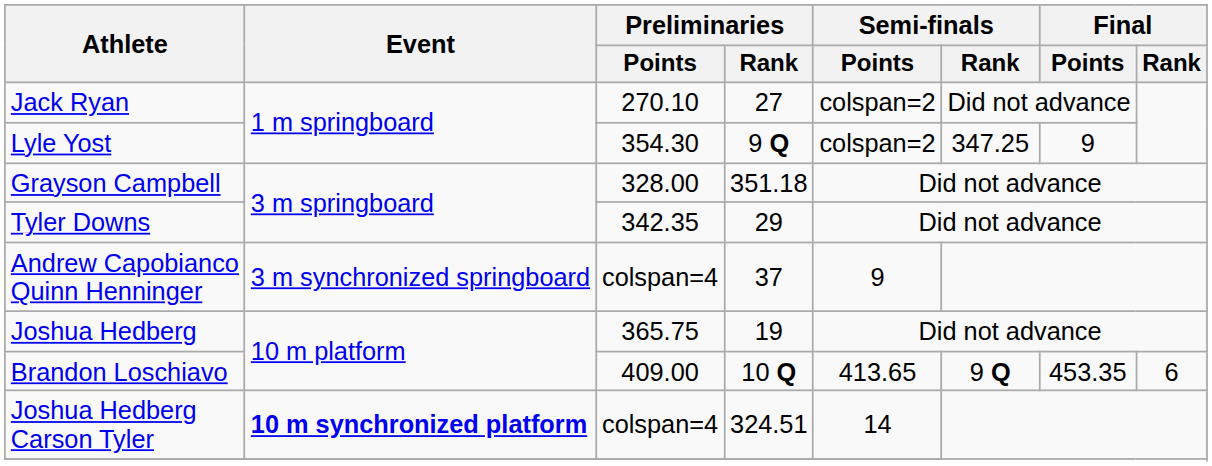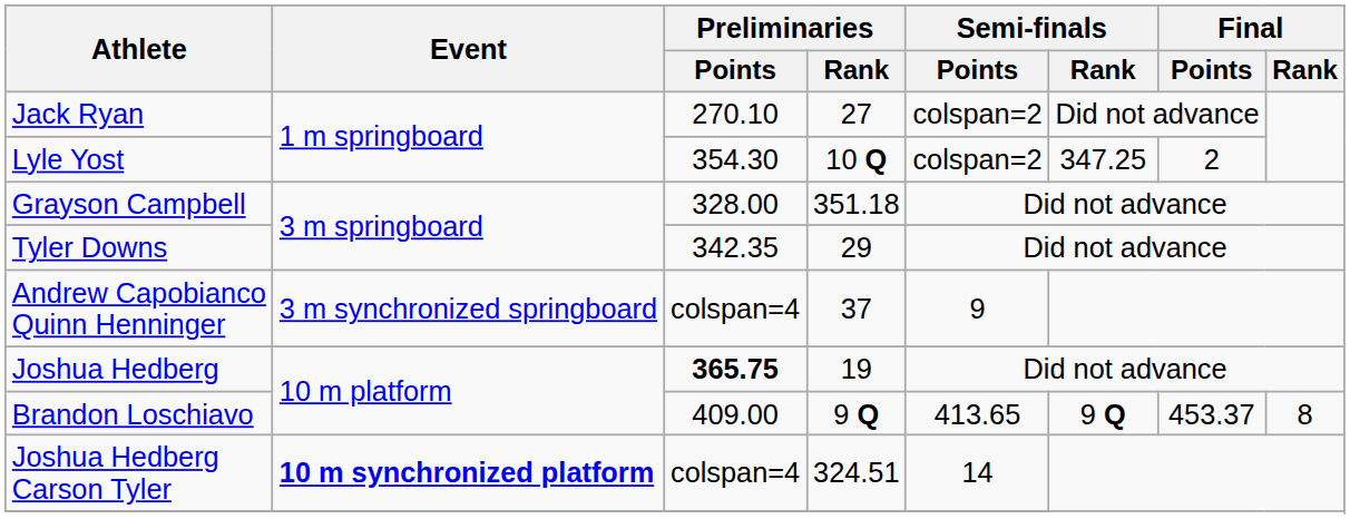Lyle Yost | Preliminaries / Rank: 9 Q -> 10 Q
Lyle Yost | Final / Points: 9 -> 2
Joshua Hedberg | Preliminaries / Points: normal -> bold
Brandon Loschiavo | Preliminaries / Rank: 10 Q -> 9 Q
Brandon Loschiavo | Final / Points: 453.35 -> 453.37
Brandon Loschiavo | Final / Rank: 6 -> 8
